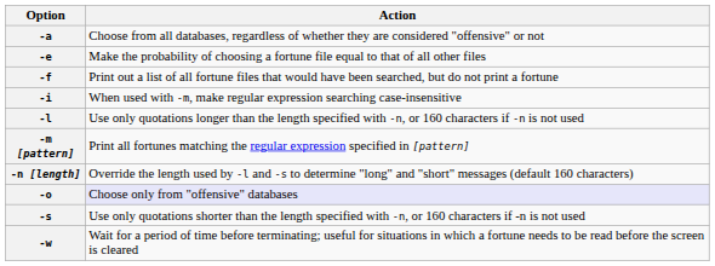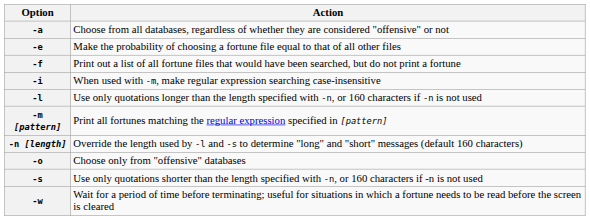-o | Action: lavender background -> no background
